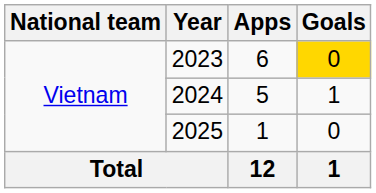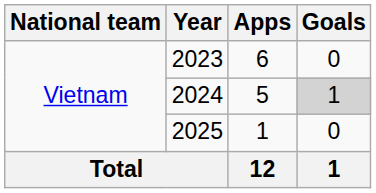2023 | Goals: gold background -> no background
2024 | Goals: no background -> lightgrey background
